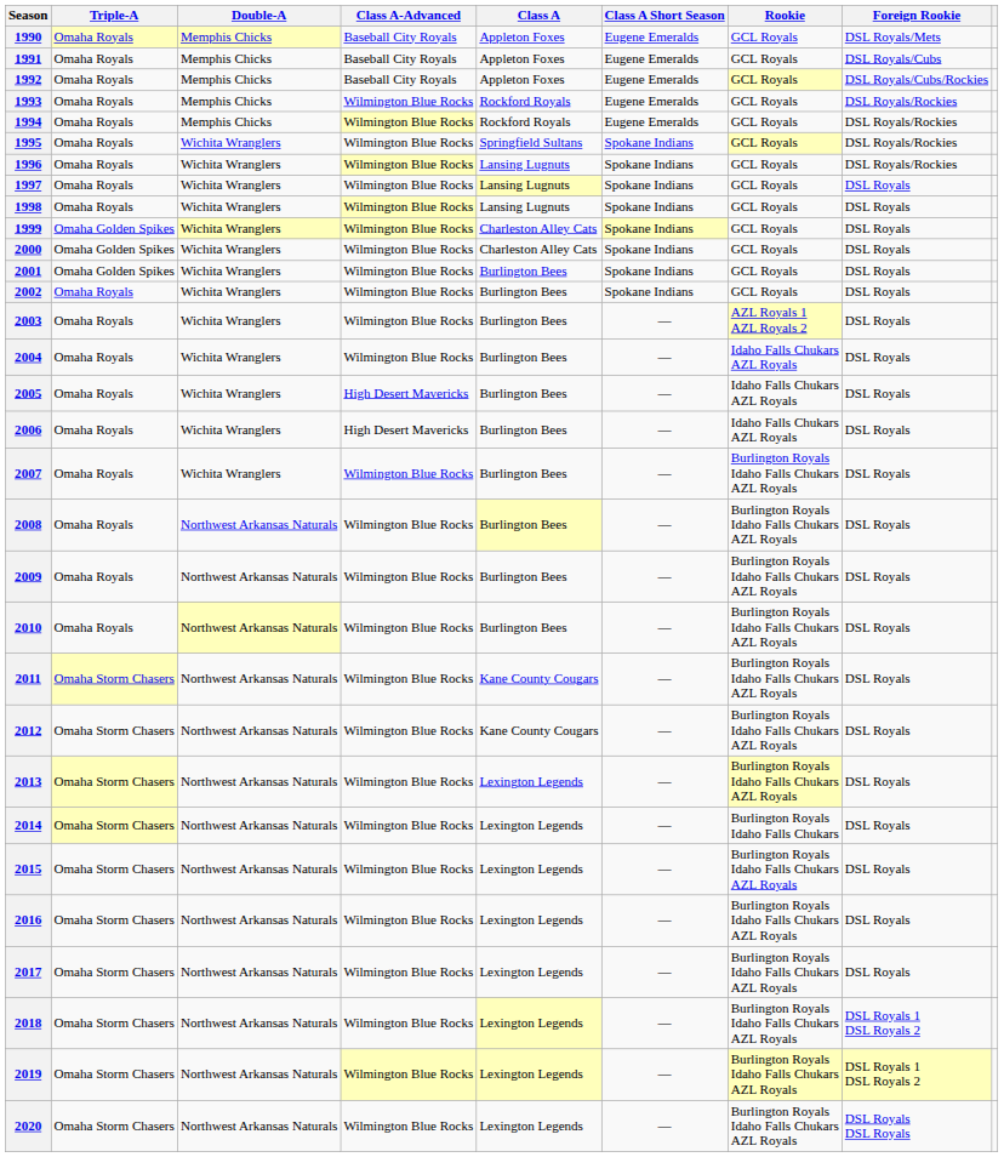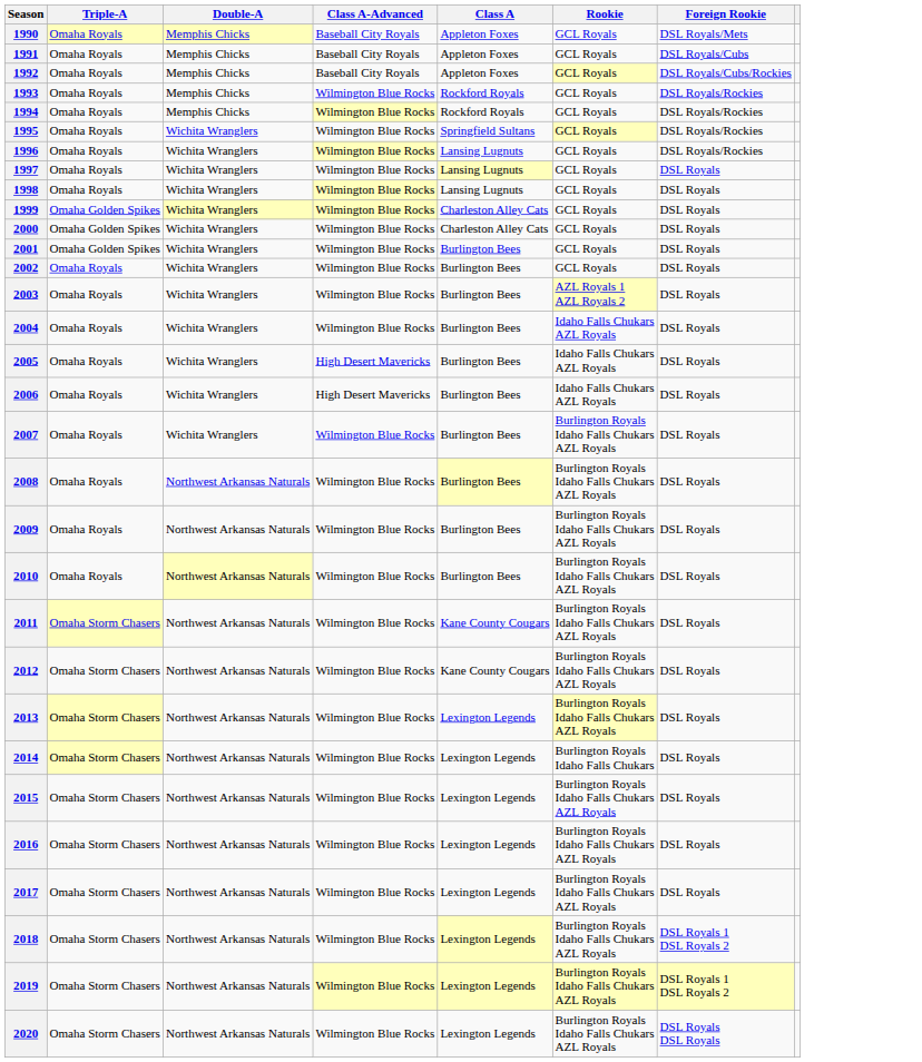- column: Class A Short Season | Eugene Emeralds | Eugene Emeralds | Eugene Emeralds | Eugene Emeralds | Eugene Emeralds | Spokane Indians | Spokane Indians | Spokane Indians | Spokane Indians | Spokane Indians | Spokane Indians | Spokane Indians | Spokane Indians | — | — | — | — | — | — | — | — | — | — | — | — | — | — | — | — | — | —
